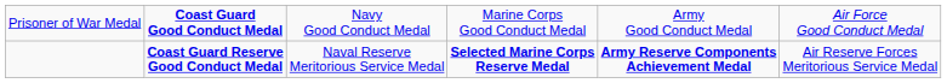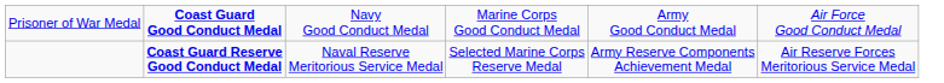Coast Guard Reserve Good Conduct Medal | column 4: bold -> normal
Coast Guard Reserve Good Conduct Medal | column 5: bold -> normal
